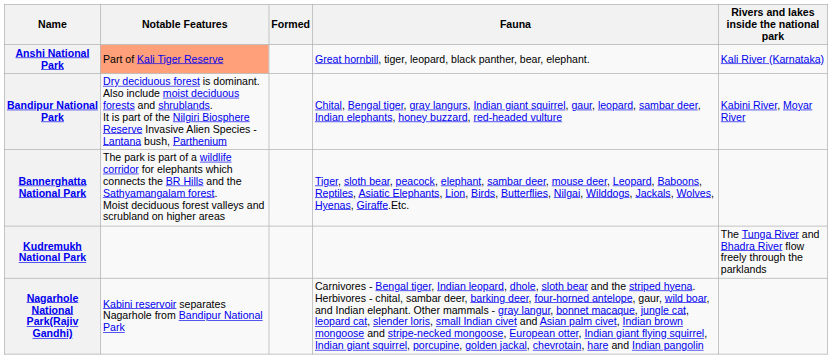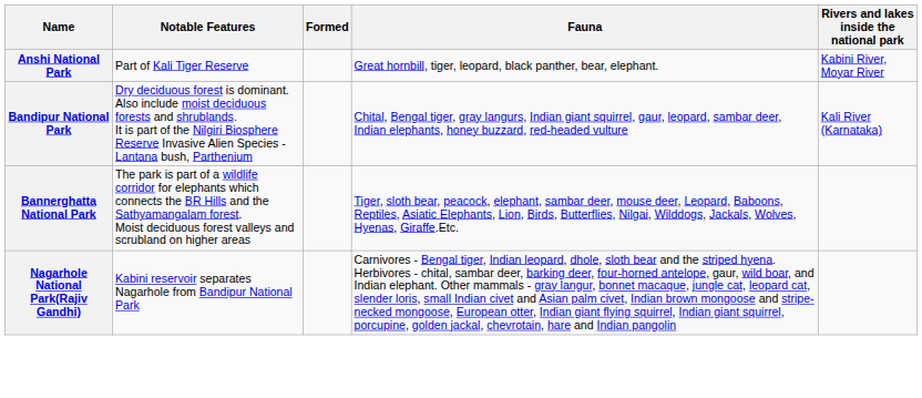Anshi National Park | Notable Features: lightsalmon background -> no background
Anshi National Park | Rivers and lakes inside the national park: Kali River (Karnataka) -> Kabini River, Moyar River
Bandipur National Park | Rivers and lakes inside the national park: Kabini River, Moyar River -> Kali River (Karnataka)
- row: Kudremukh National Park | The Tunga River and Bhadra River flow freely through the parklands
